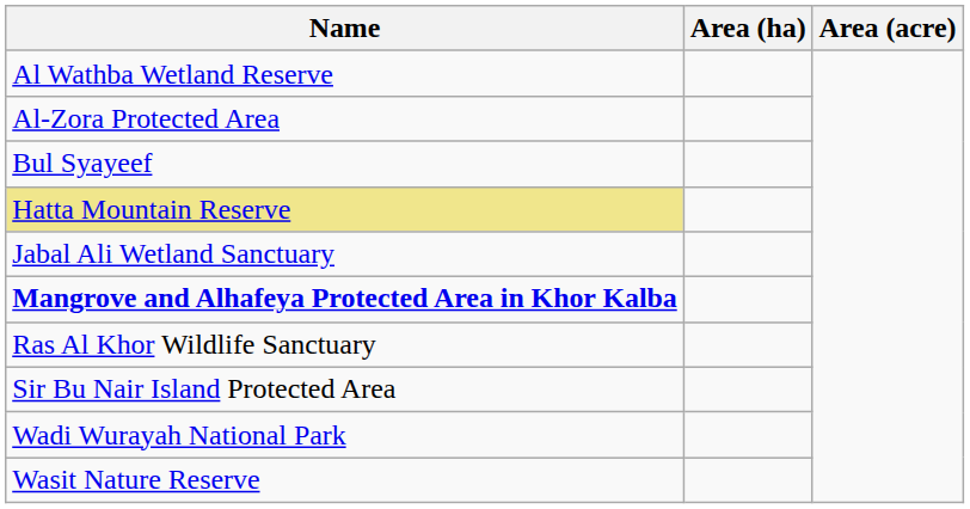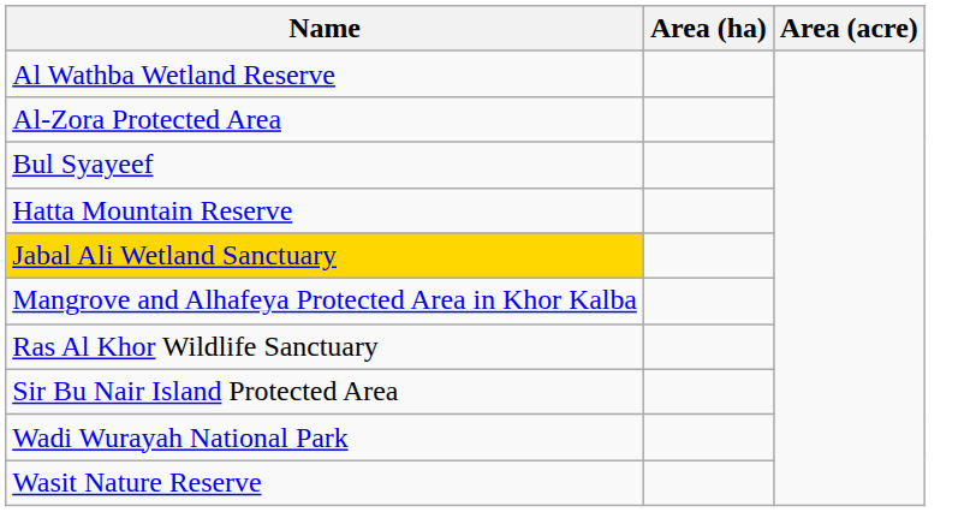Hatta Mountain Reserve | Name: khaki background -> no background
Jabal Ali Wetland Sanctuary | Name: no background -> gold background
Mangrove and Alhafeya Protected Area in Khor Kalba | Name: bold -> normal
